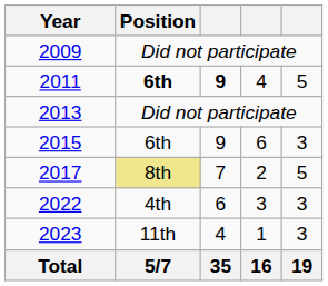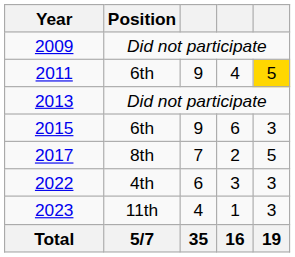2011 | Position: bold -> normal
2011 | column 3: bold -> normal
2011 | column 5: no background -> gold background
2017 | Position: khaki background -> no background
